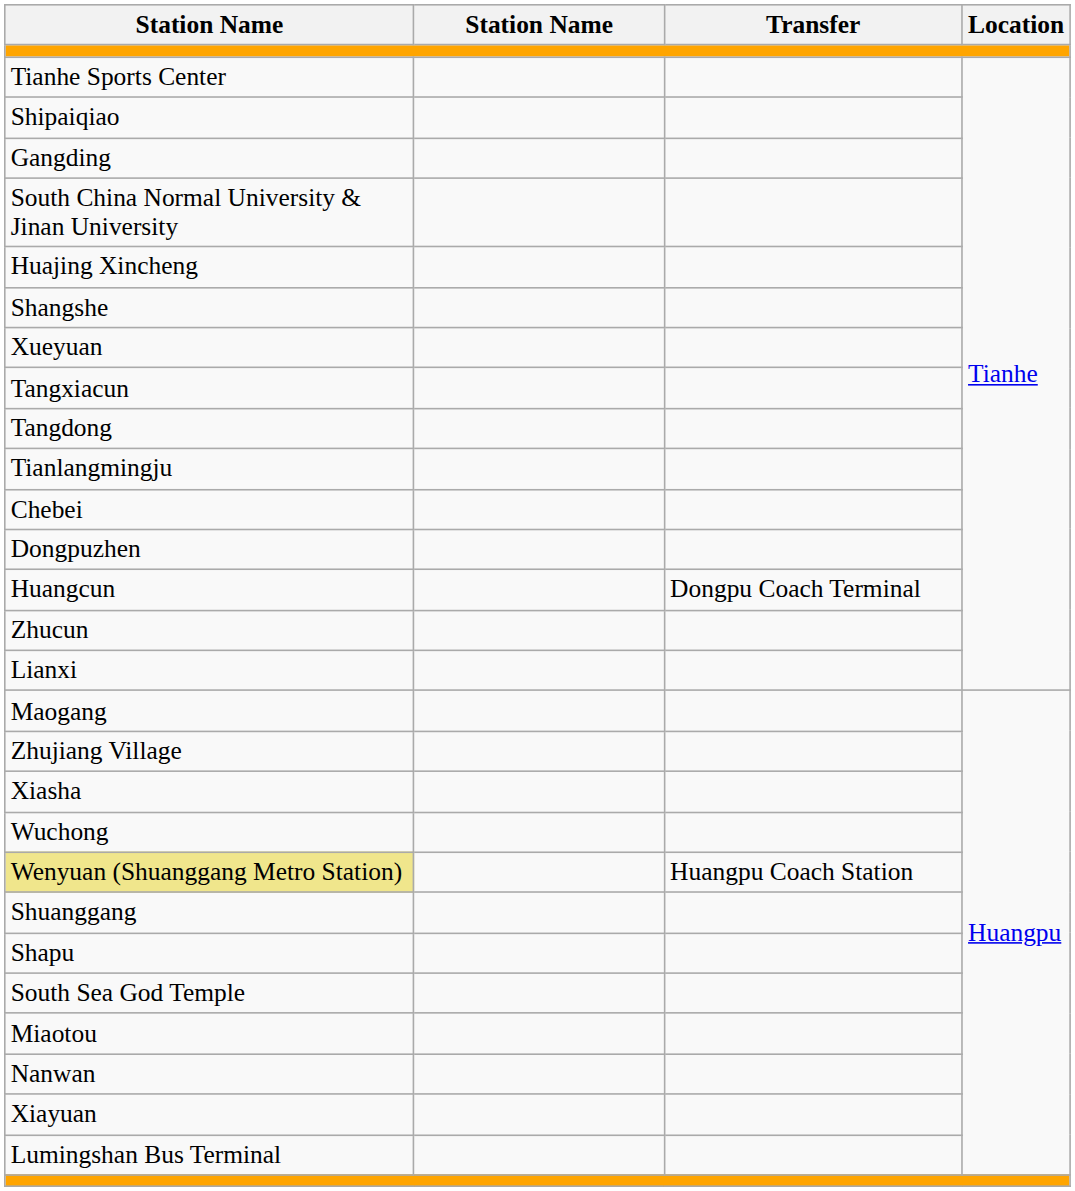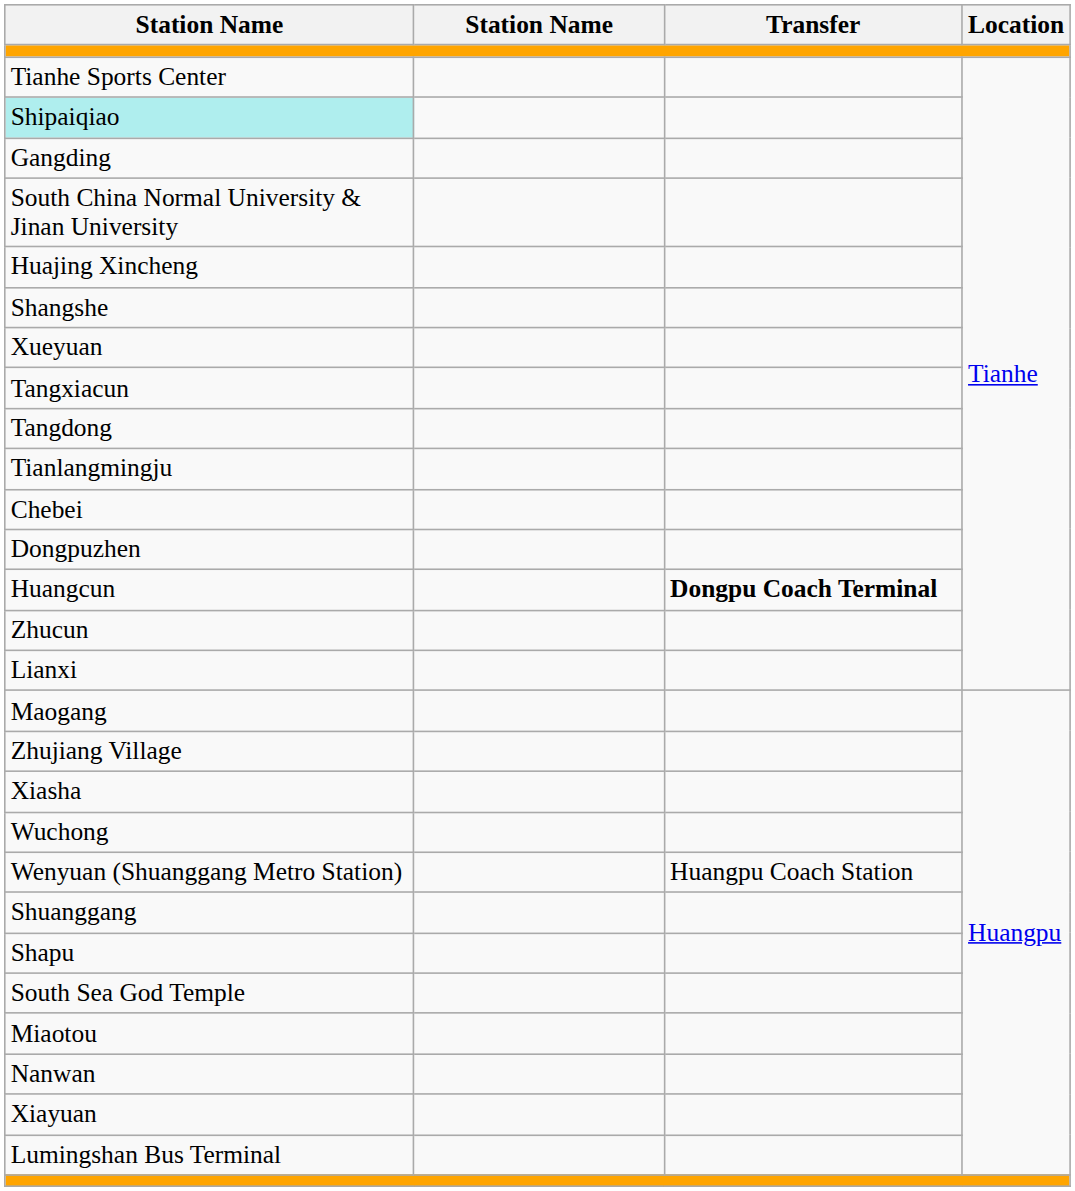Shipaiqiao | column 1: no background -> paleturquoise background
Huangcun | Transfer: normal -> bold
Wenyuan (Shuanggang Metro Station) | column 1: khaki background -> no background
